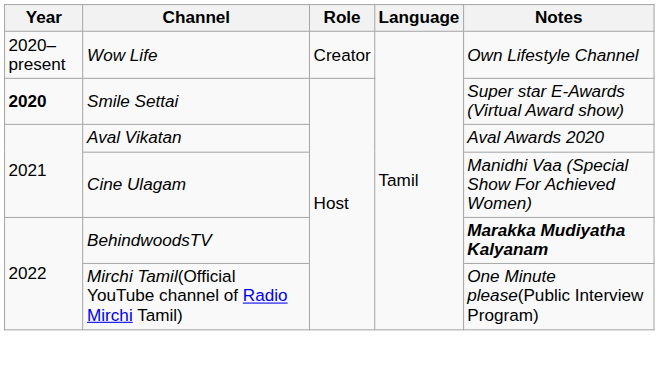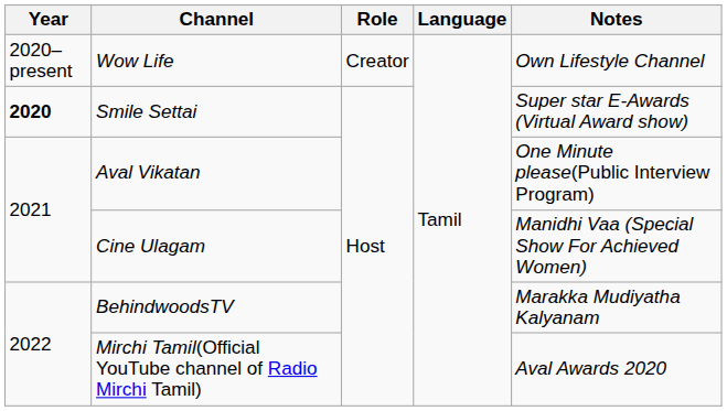Aval Vikatan | Notes: Aval Awards 2020 -> One Minute please(Public Interview Program)
BehindwoodsTV | Notes: bold -> normal
Mirchi Tamil(Official YouTube channel of Radio Mirchi Tamil) | Notes: One Minute please(Public Interview Program) -> Aval Awards 2020
